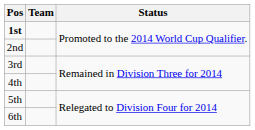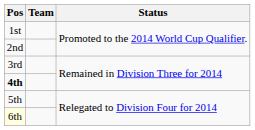1st | Pos: bold -> normal
4th | Pos: normal -> bold
6th | Pos: no background -> lightyellow background
